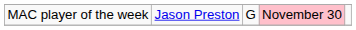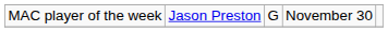MAC player of the week | column 4: pink background -> no background
